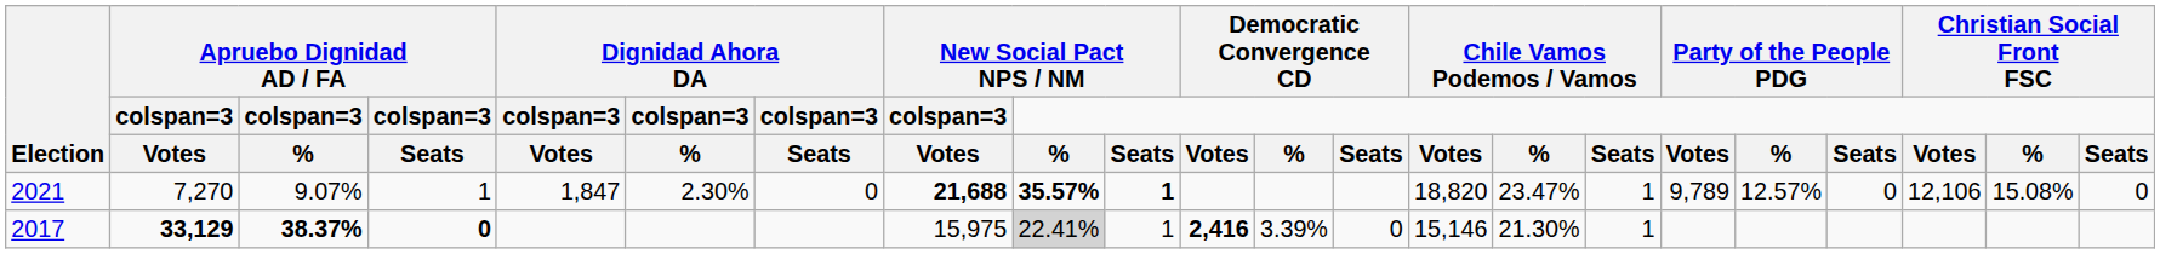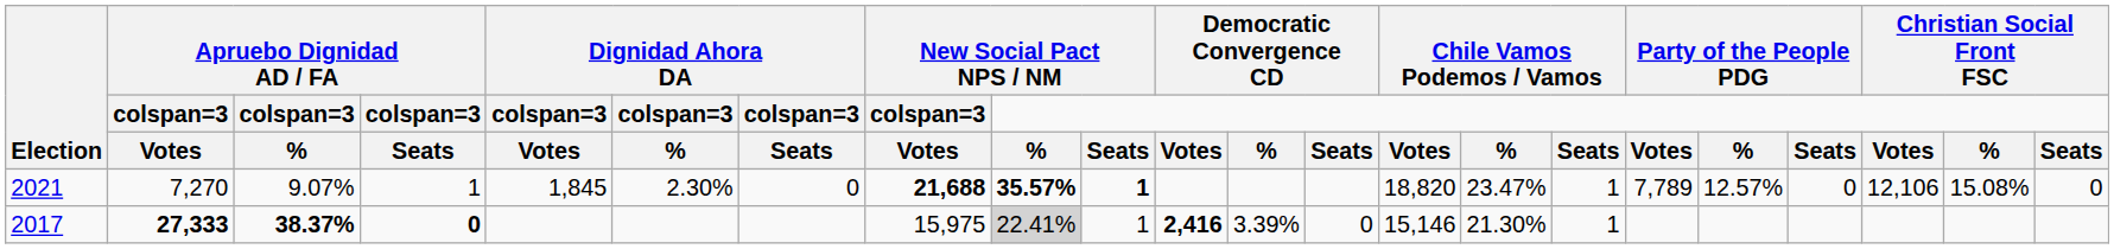2021 | Dignidad Ahora DA / colspan=3 / Votes: 1,847 -> 1,845
2021 | Party of the People PDG / Votes: 9,789 -> 7,789
2017 | Apruebo Dignidad AD / FA / colspan=3 / Votes: 33,129 -> 27,333
